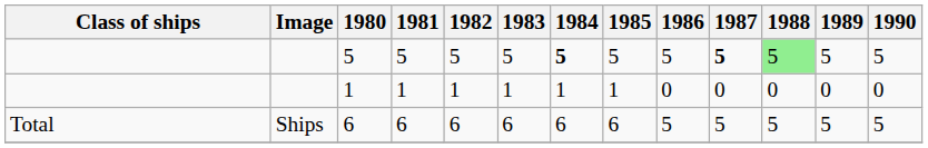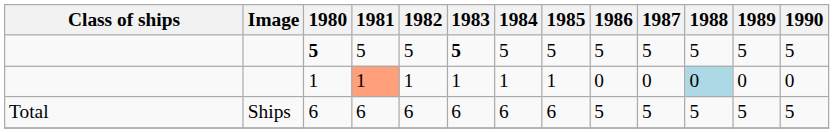row 2 | 1980: normal -> bold
row 2 | 1983: normal -> bold
row 2 | 1984: bold -> normal
row 2 | 1987: bold -> normal
row 2 | 1988: lightgreen background -> no background
row 3 | 1981: no background -> lightsalmon background
row 3 | 1988: no background -> lightblue background
